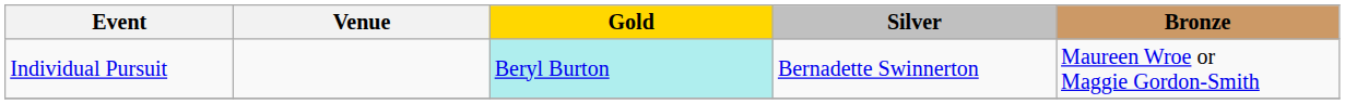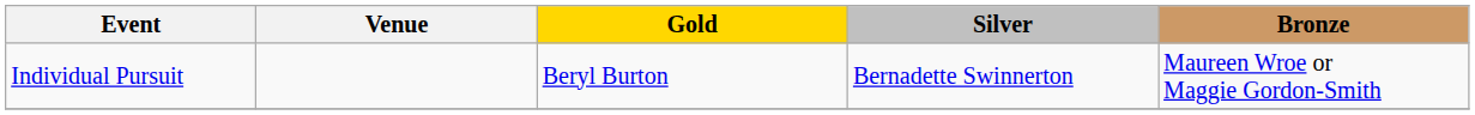Individual Pursuit | Gold: paleturquoise background -> no background
